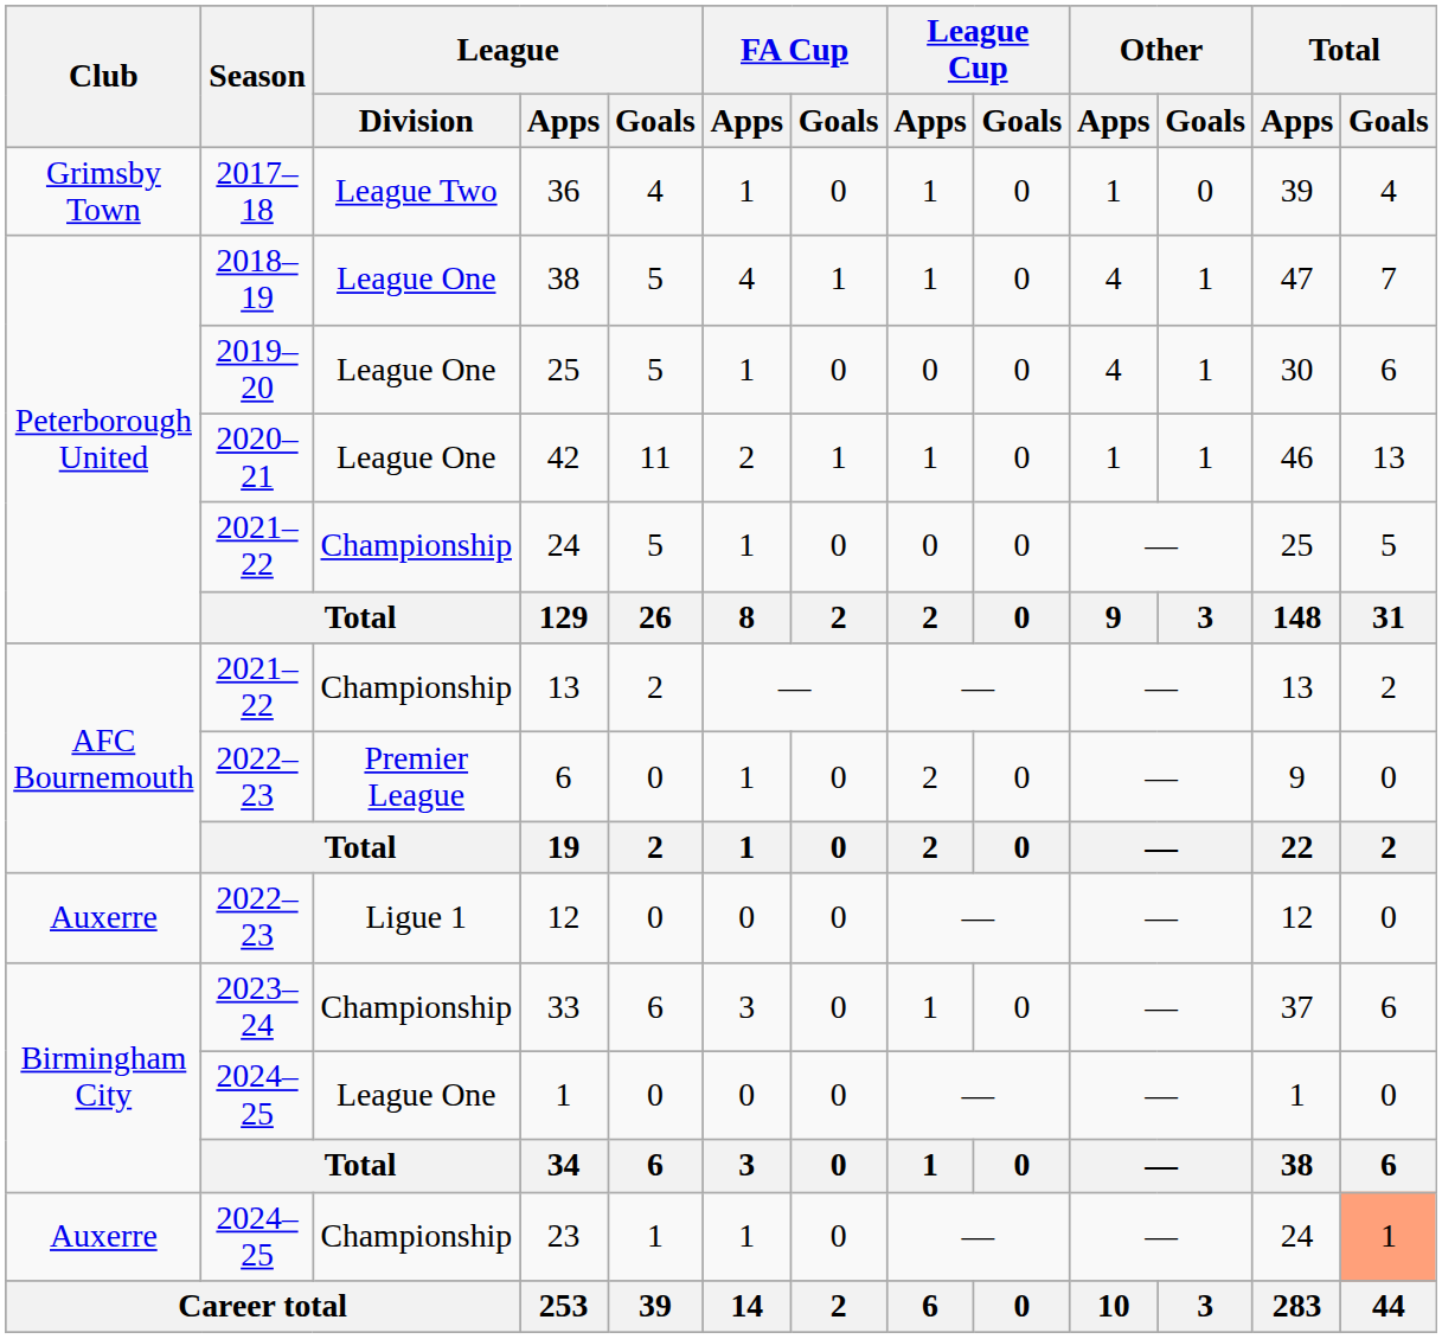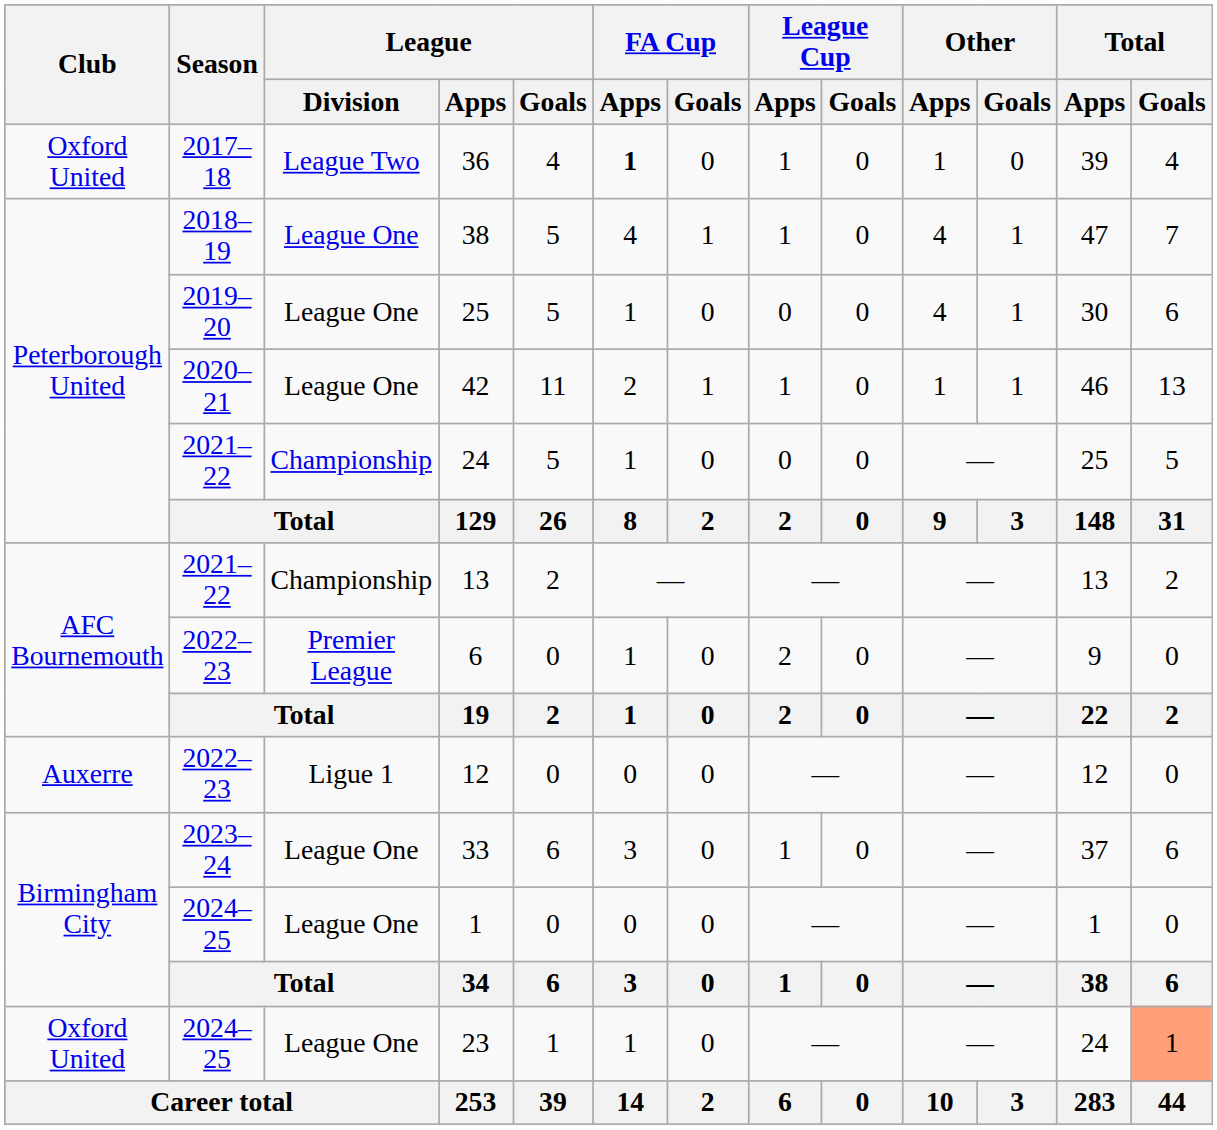36 | Club: Grimsby Town -> Oxford United
36 | FA Cup / Apps: normal -> bold
33 | League / Division: Championship -> League One
23 | Club: Auxerre -> Oxford United
23 | League / Division: Championship -> League One
